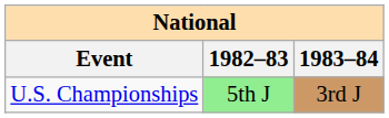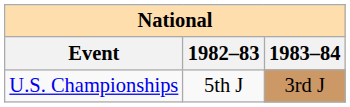U.S. Championships | 1982–83: lightgreen background -> no background
